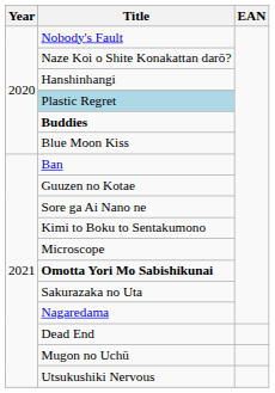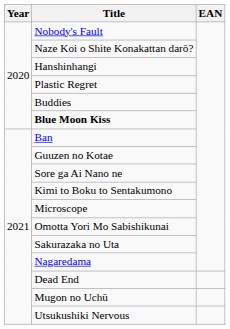Plastic Regret | Title: lightblue background -> no background
Buddies | Title: bold -> normal
Blue Moon Kiss | Title: normal -> bold
Omotta Yori Mo Sabishikunai | Title: bold -> normal
